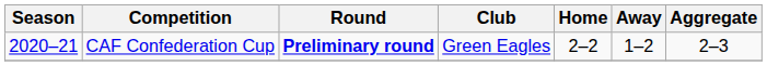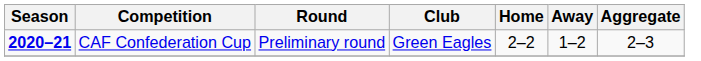CAF Confederation Cup | Season: normal -> bold
CAF Confederation Cup | Round: bold -> normal
